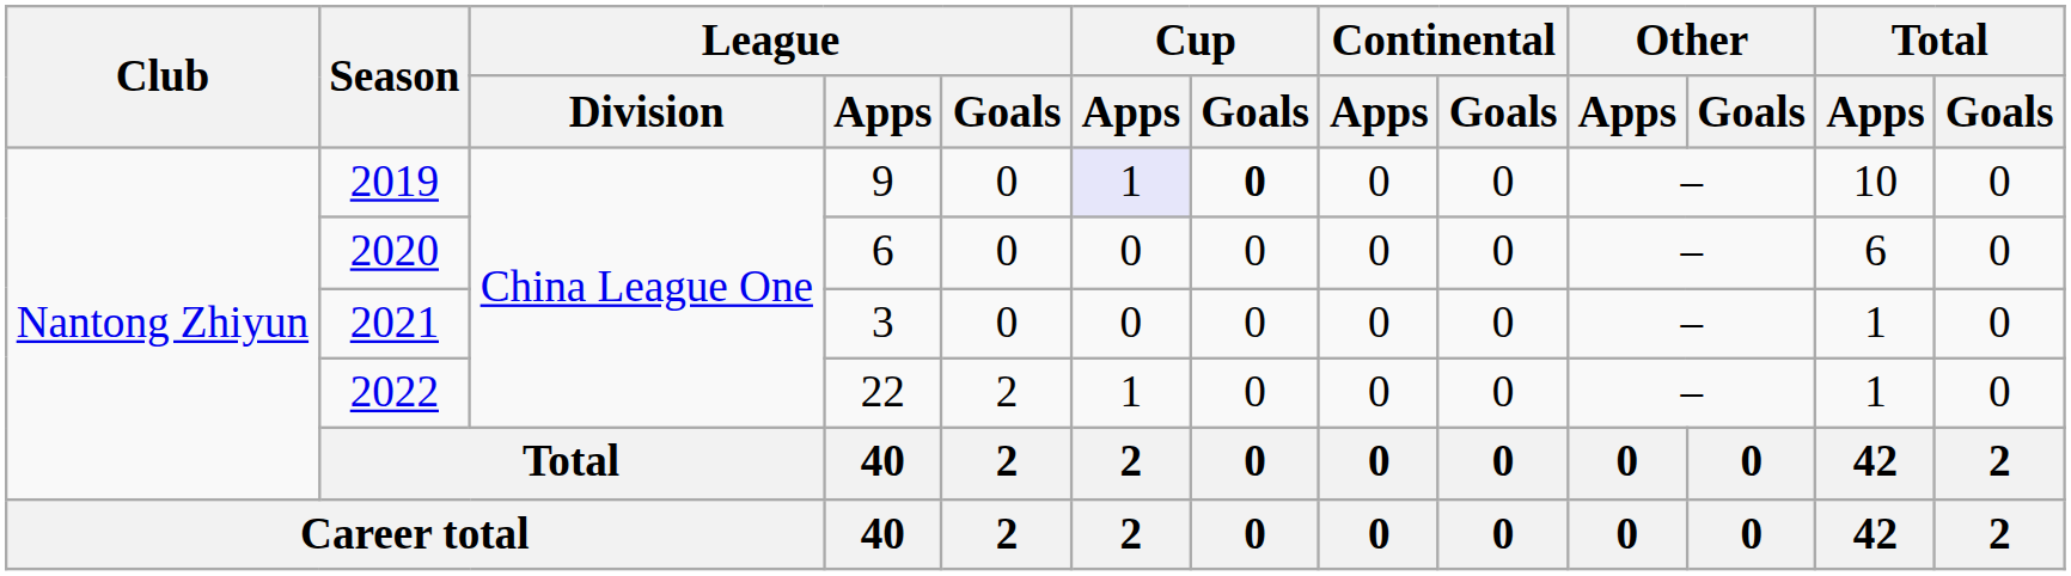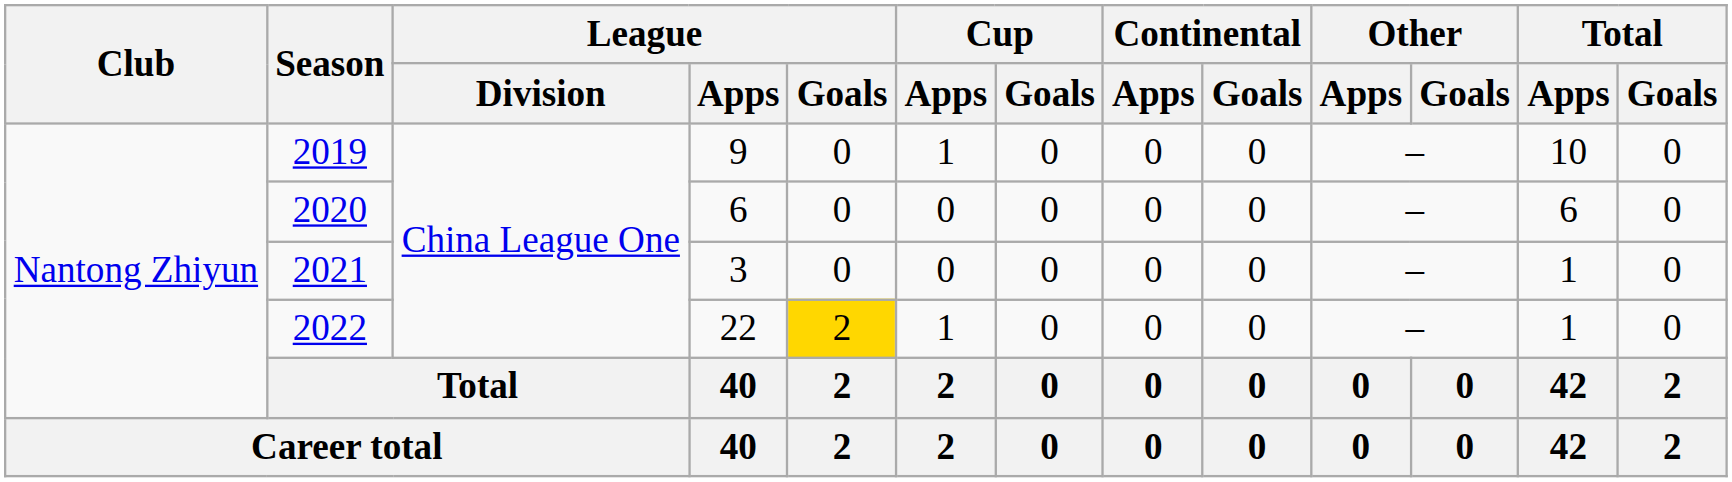2019 | Cup / Apps: lavender background -> no background
2019 | Cup / Goals: bold -> normal
2022 | League / Goals: no background -> gold background
